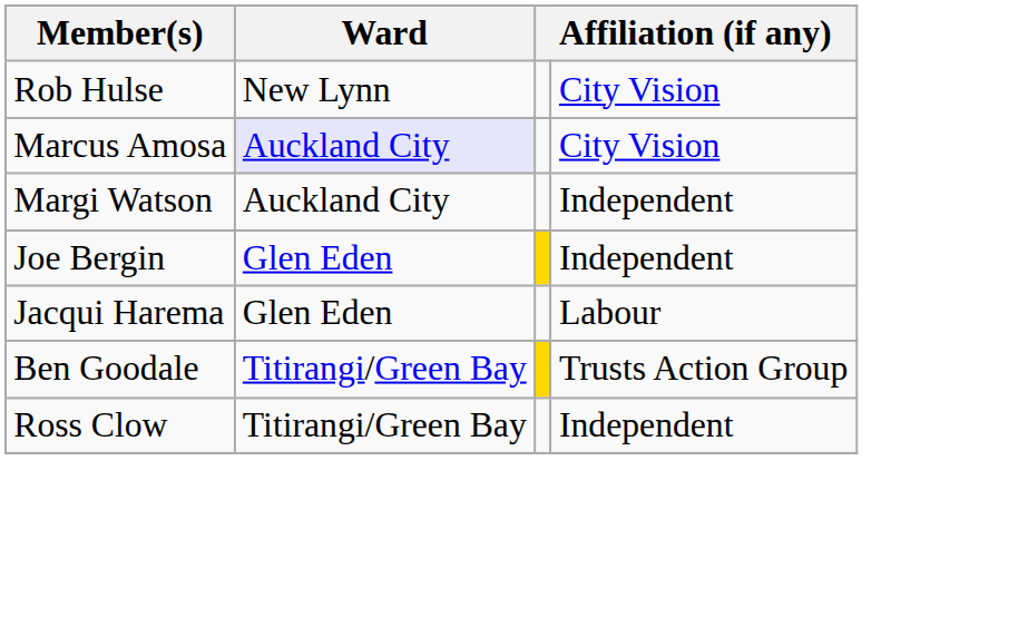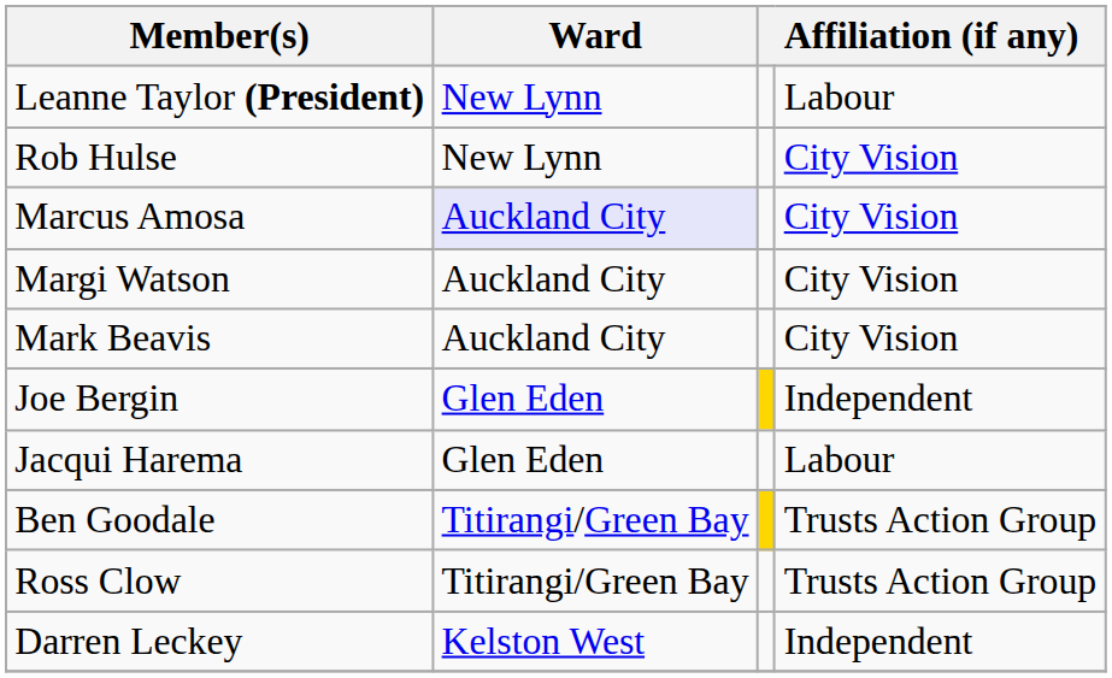+ row: Leanne Taylor (President) | New Lynn | Labour
Margi Watson | column 4: Independent -> City Vision
+ row: Mark Beavis | Auckland City | City Vision
Ross Clow | column 4: Independent -> Trusts Action Group
+ row: Darren Leckey | Kelston West | Independent
